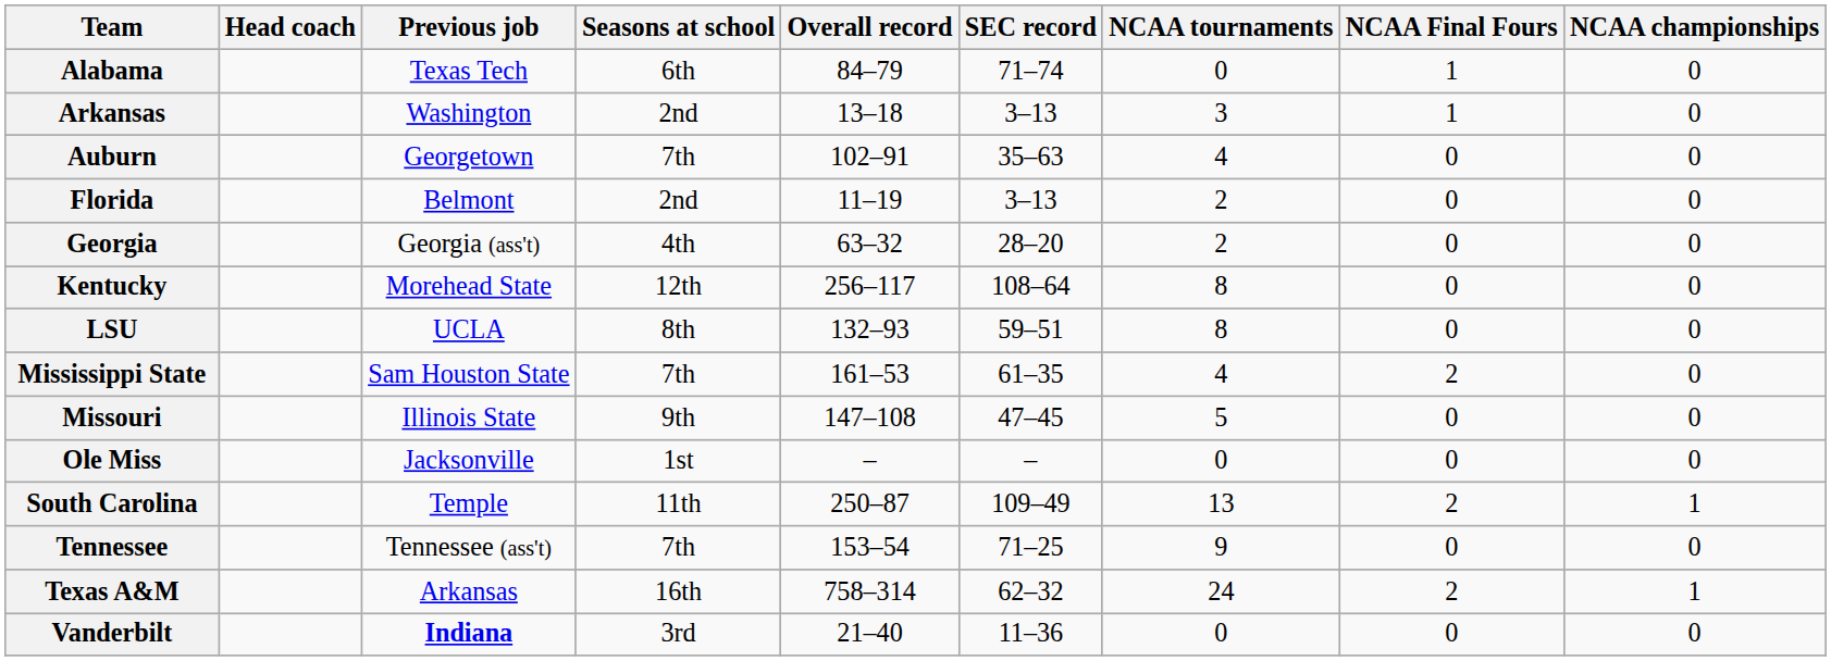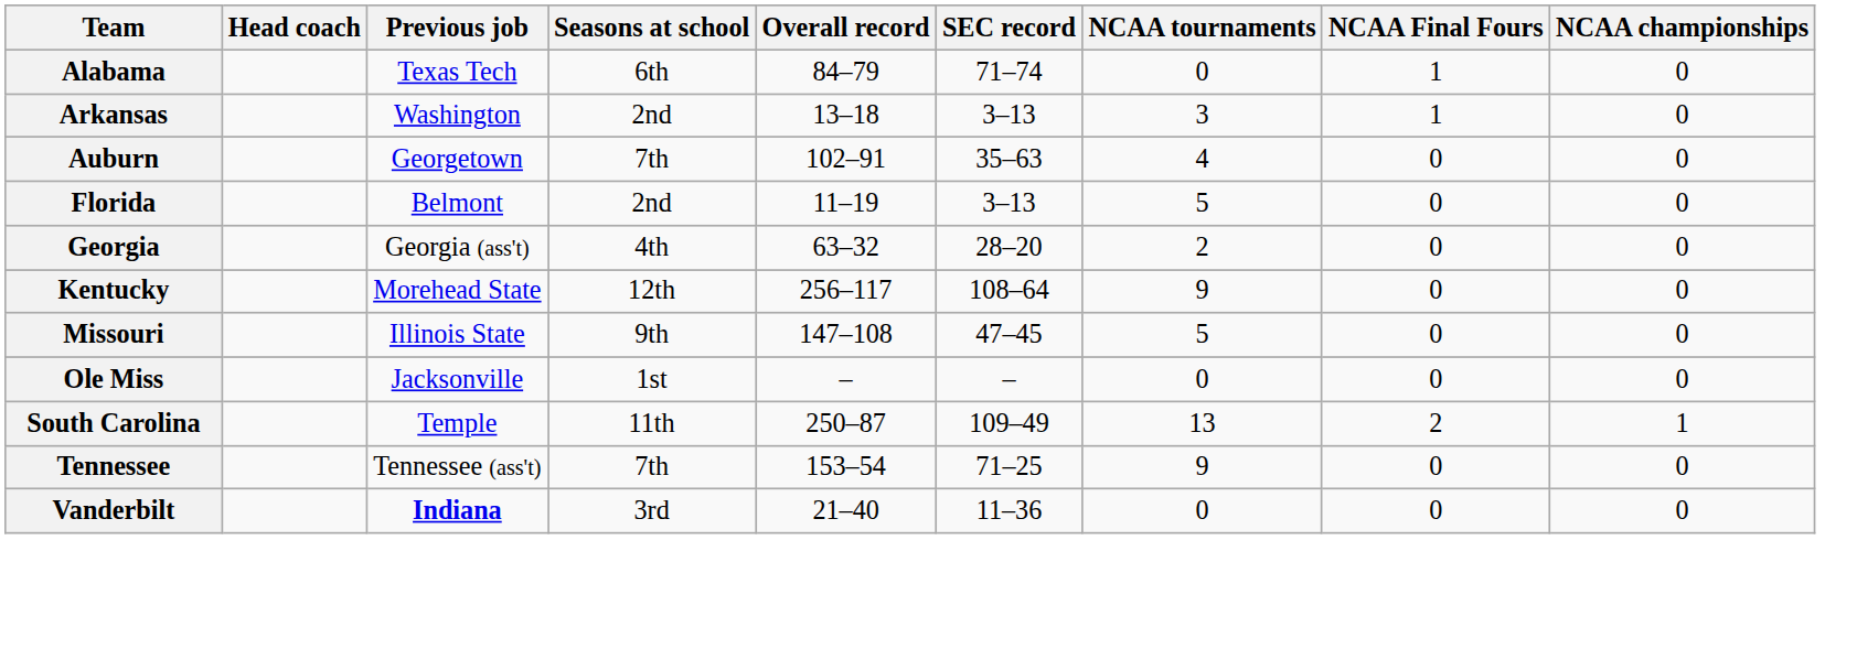Florida | NCAA tournaments: 2 -> 5
Kentucky | NCAA tournaments: 8 -> 9
- row: LSU | UCLA | 8th | 132–93 | 59–51 | 8 | 0 | 0
- row: Mississippi State | Sam Houston State | 7th | 161–53 | 61–35 | 4 | 2 | 0
- row: Texas A&M | Arkansas | 16th | 758–314 | 62–32 | 24 | 2 | 1
